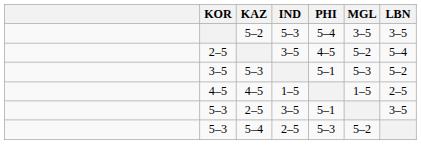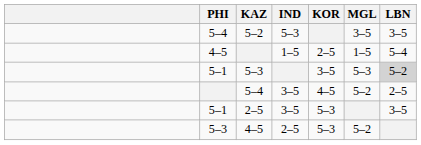columns swapped: KOR <-> PHI
row 3 | IND: 3–5 -> 1–5
row 3 | MGL: 5–2 -> 1–5
row 4 | LBN: no background -> lightgrey background
row 5 | KAZ: 4–5 -> 5–4
row 5 | IND: 1–5 -> 3–5
row 5 | MGL: 1–5 -> 5–2
row 7 | KAZ: 5–4 -> 4–5
